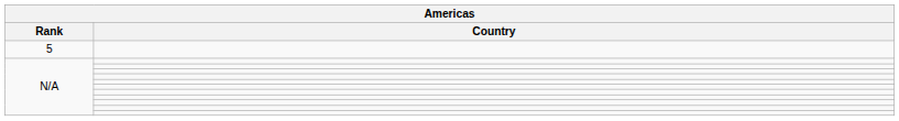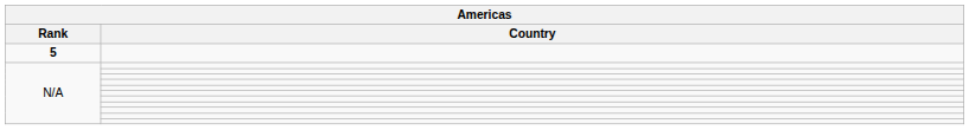row 3 | Rank: normal -> bold
